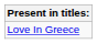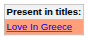row 2 | column 1: no background -> lightsalmon background
